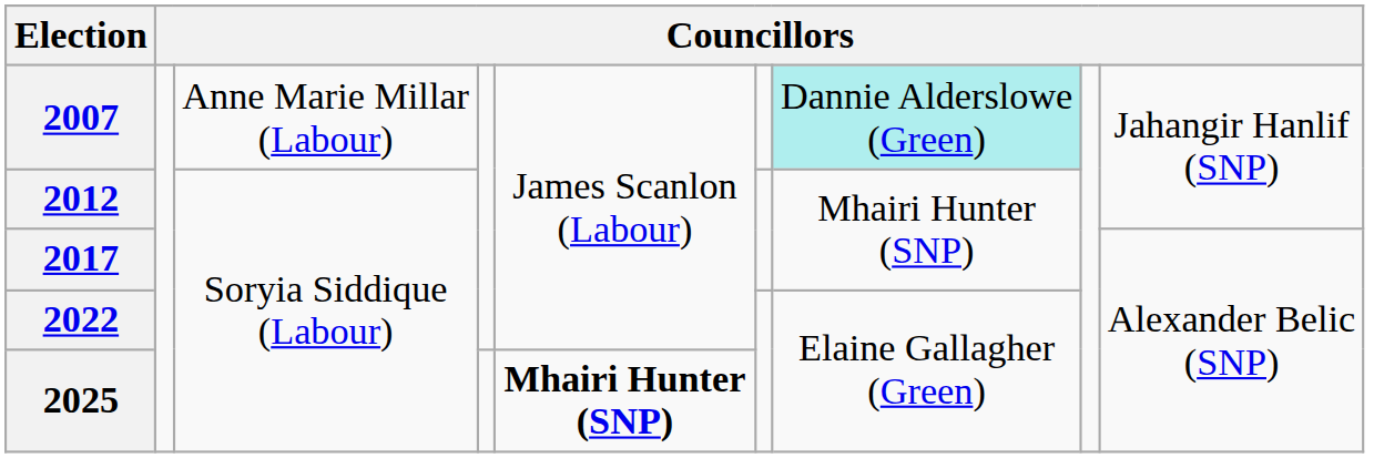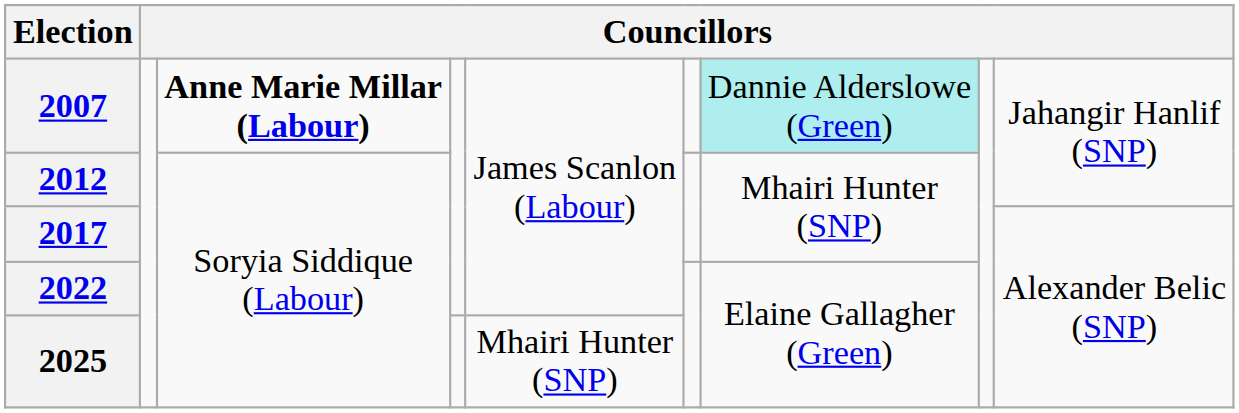2007 | column 3: normal -> bold
2025 | column 5: bold -> normal
